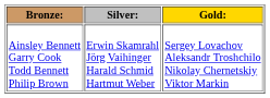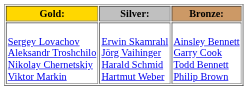columns swapped: Gold: <-> Bronze:
